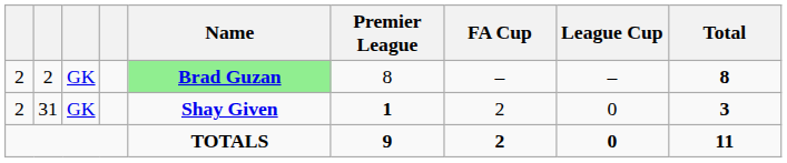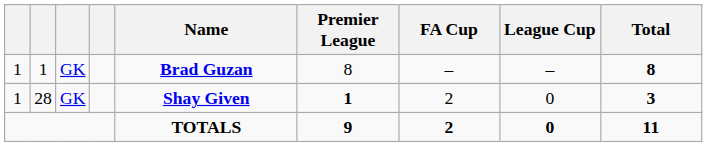row 2 | column 1: 2 -> 1
row 2 | column 2: 2 -> 1
row 2 | Name: lightgreen background -> no background
row 3 | column 1: 2 -> 1
row 3 | column 2: 31 -> 28
